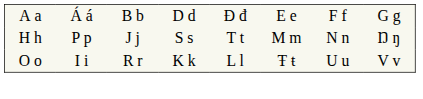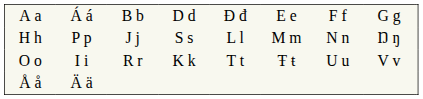H h | column 5: T t -> L l
O o | column 5: L l -> T t
+ row: Å å | Ä ä
